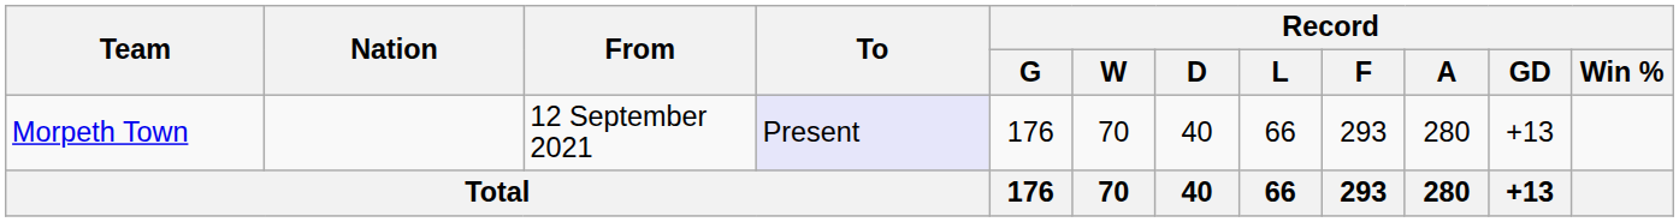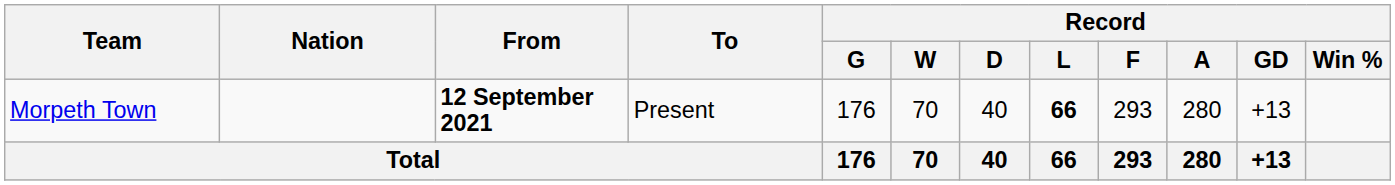Morpeth Town | From: normal -> bold
Morpeth Town | To: lavender background -> no background
Morpeth Town | Record / L: normal -> bold
